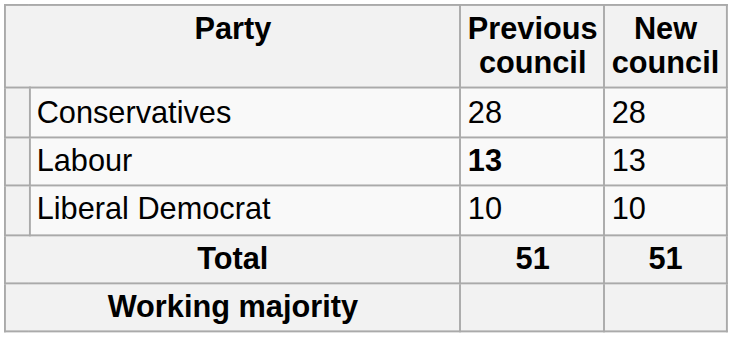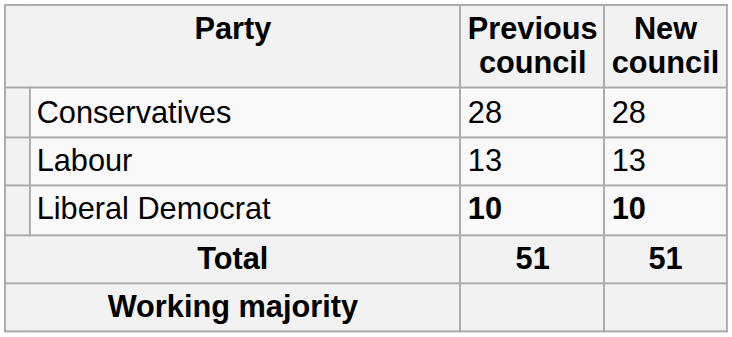Labour | Previous council: bold -> normal
Liberal Democrat | Previous council: normal -> bold
Liberal Democrat | New council: normal -> bold
